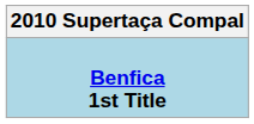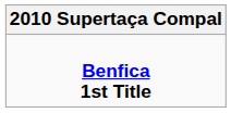row 2 | column 1: lightblue background -> no background
